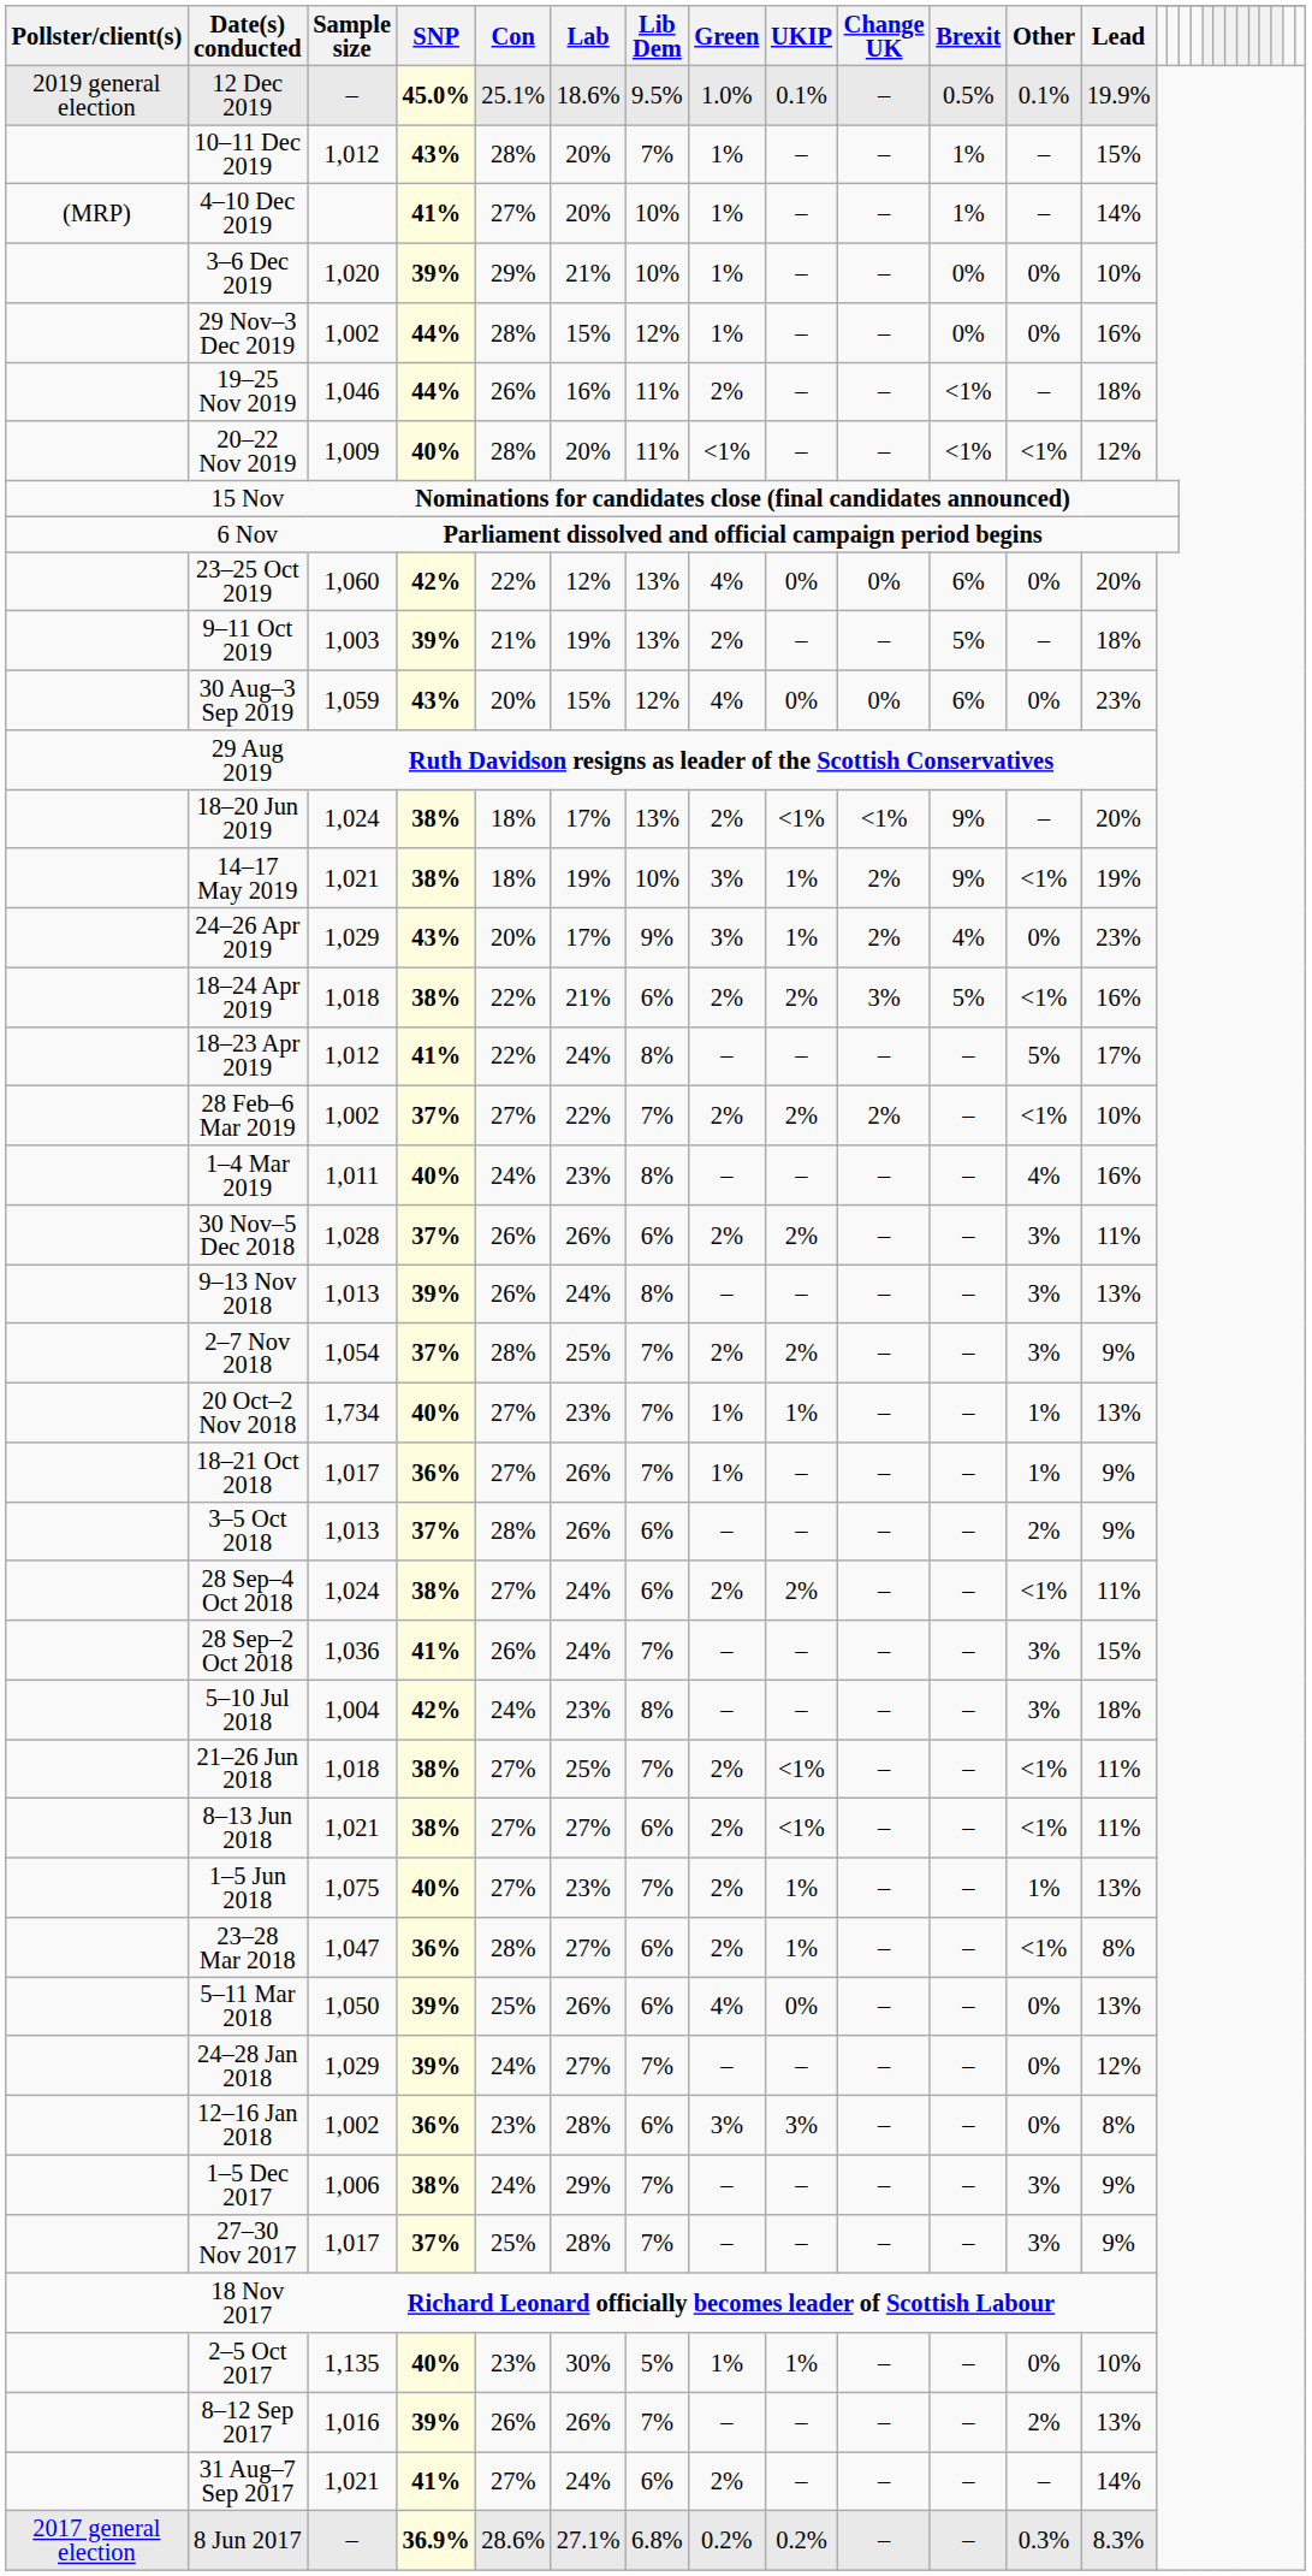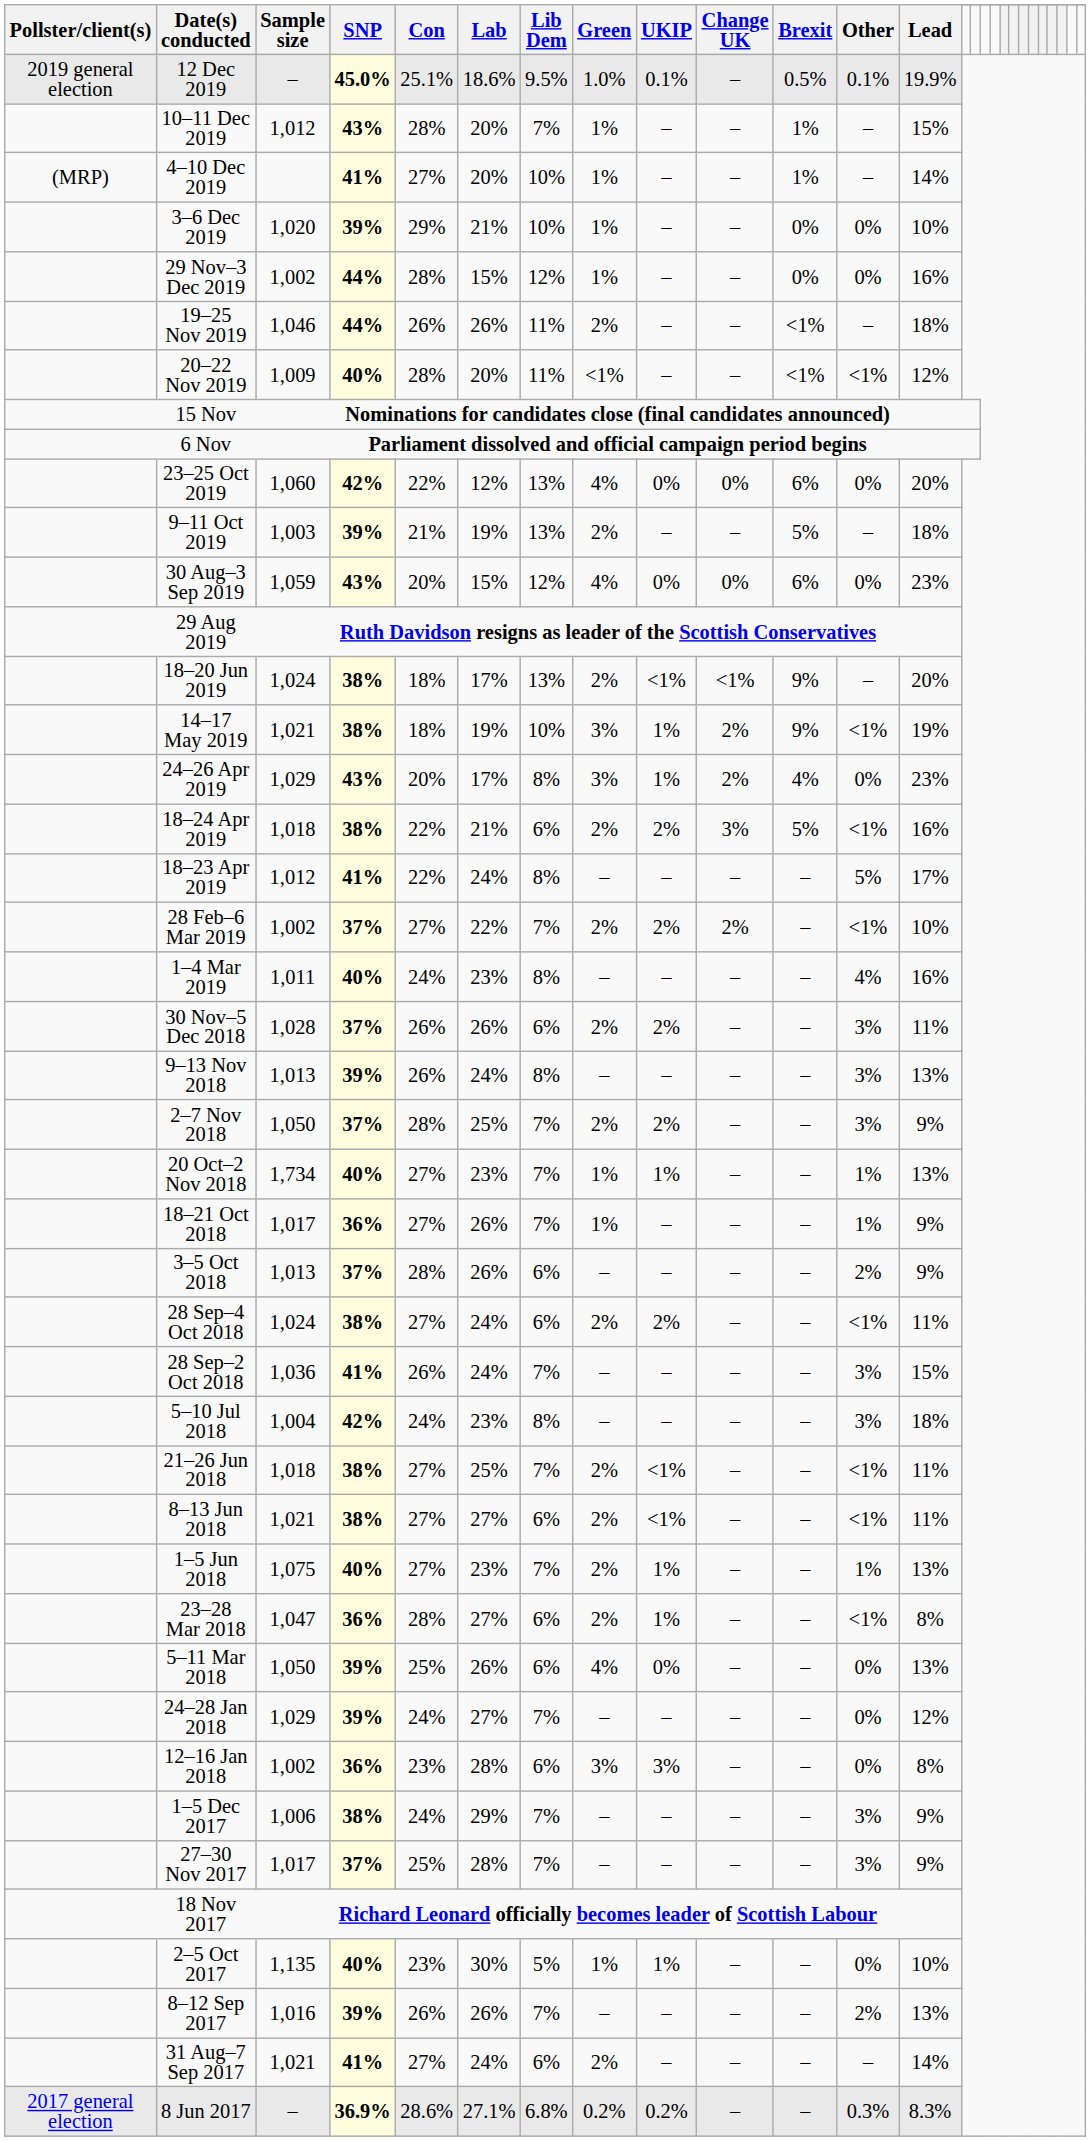19–25 Nov 2019 | Lab: 16% -> 26%
24–26 Apr 2019 | Lib Dem: 9% -> 8%
2–7 Nov 2018 | Sample size: 1,054 -> 1,050
